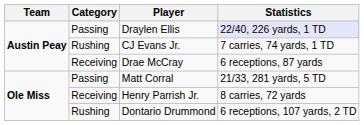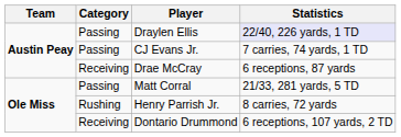CJ Evans Jr. | Category: Rushing -> Passing
Henry Parrish Jr. | Category: Receiving -> Rushing
Dontario Drummond | Category: Rushing -> Receiving
